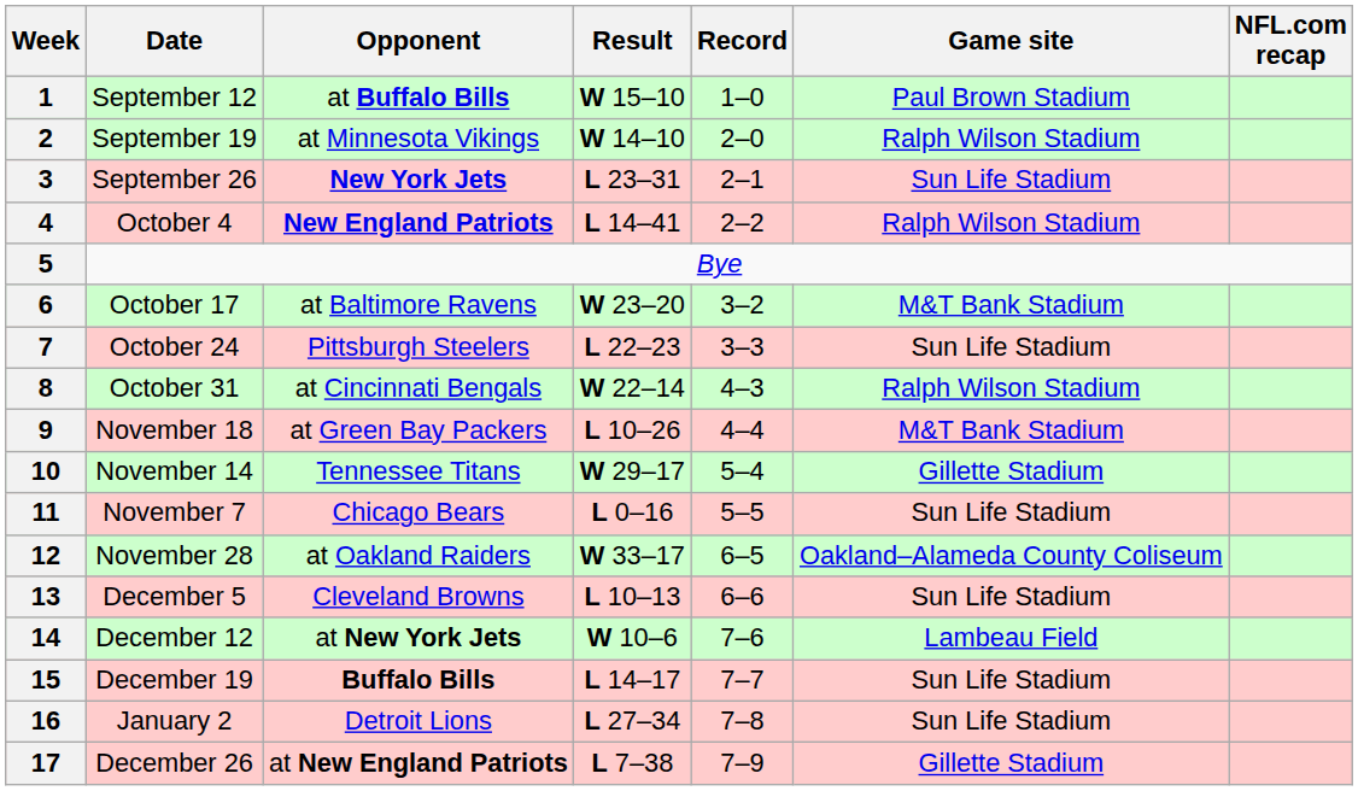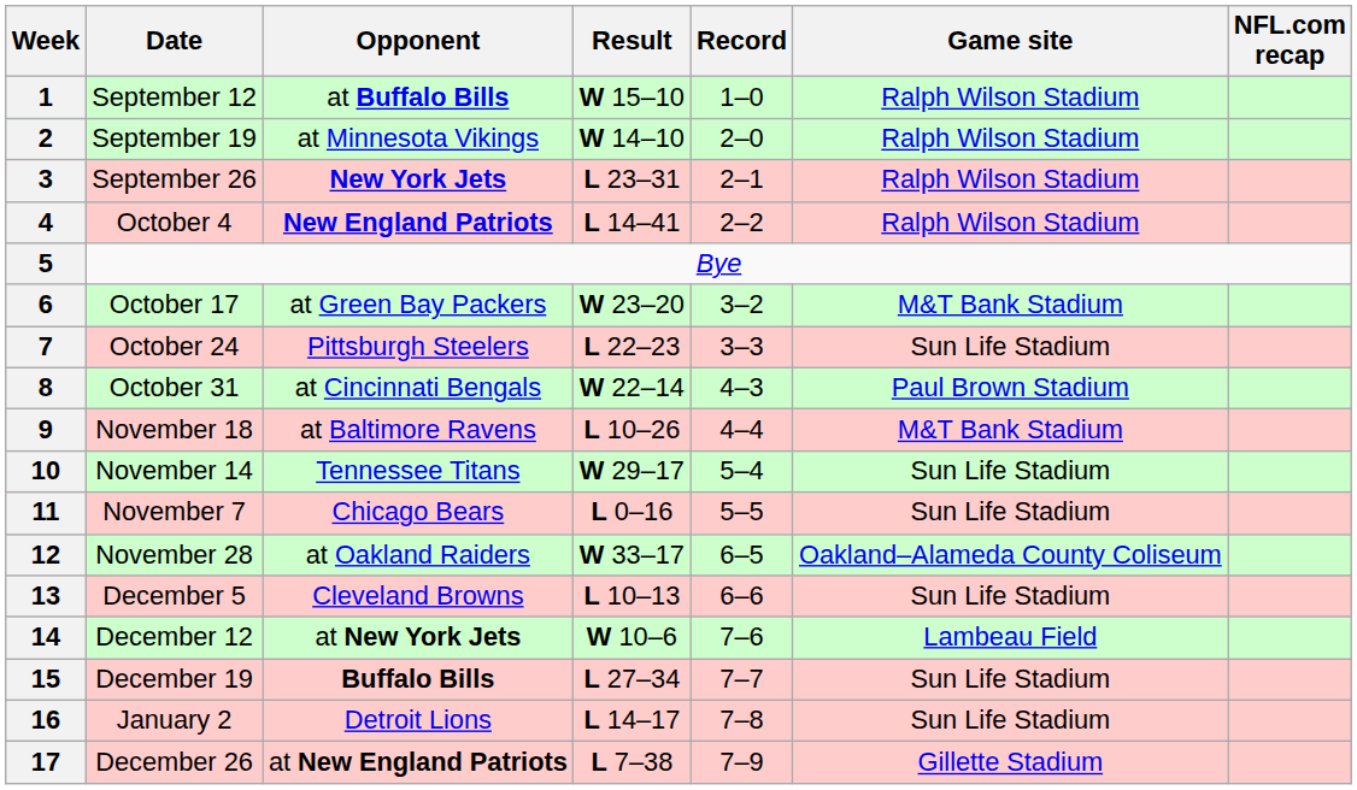1 | Game site: Paul Brown Stadium -> Ralph Wilson Stadium
3 | Game site: Sun Life Stadium -> Ralph Wilson Stadium
6 | Opponent: at Baltimore Ravens -> at Green Bay Packers
8 | Game site: Ralph Wilson Stadium -> Paul Brown Stadium
9 | Opponent: at Green Bay Packers -> at Baltimore Ravens
10 | Game site: Gillette Stadium -> Sun Life Stadium
15 | Result: L 14–17 -> L 27–34
16 | Result: L 27–34 -> L 14–17
